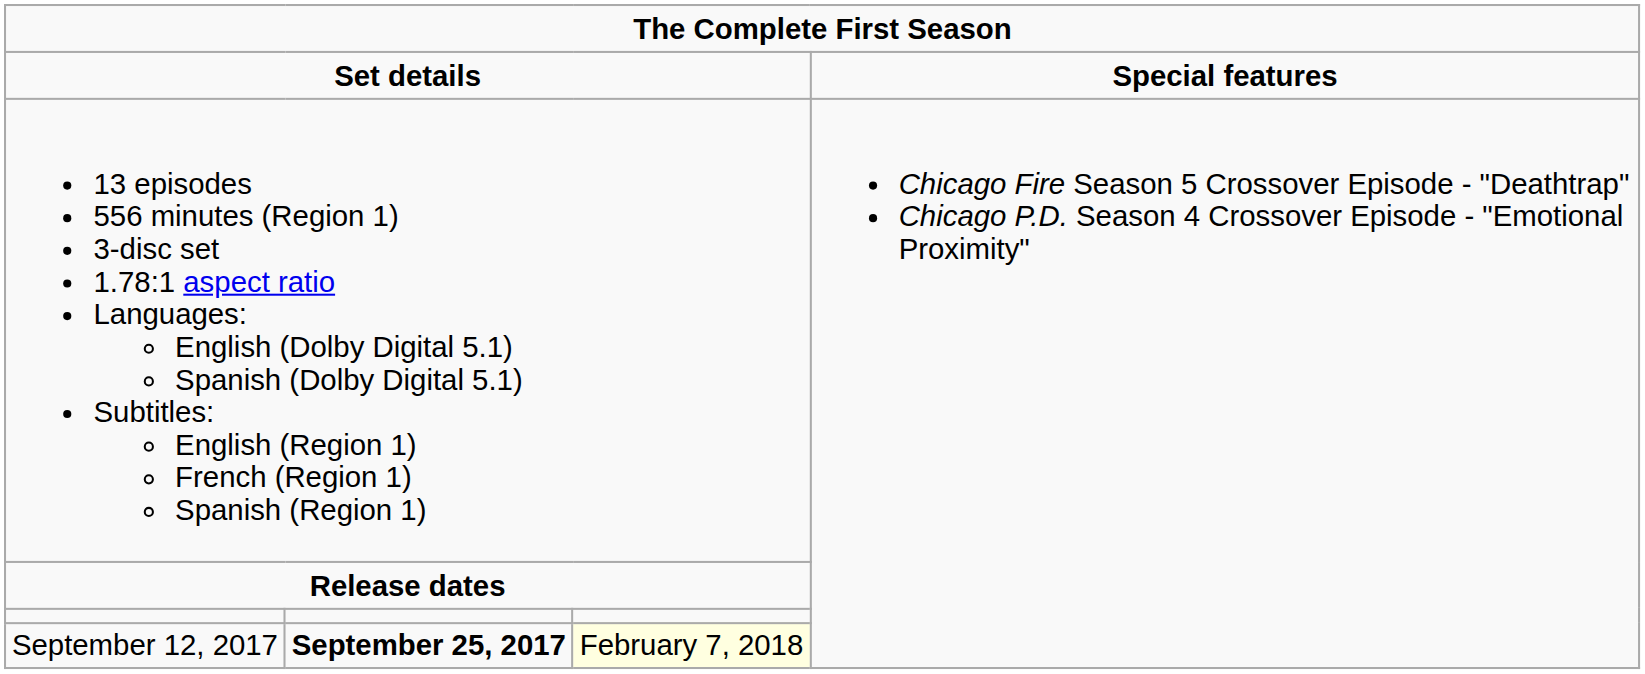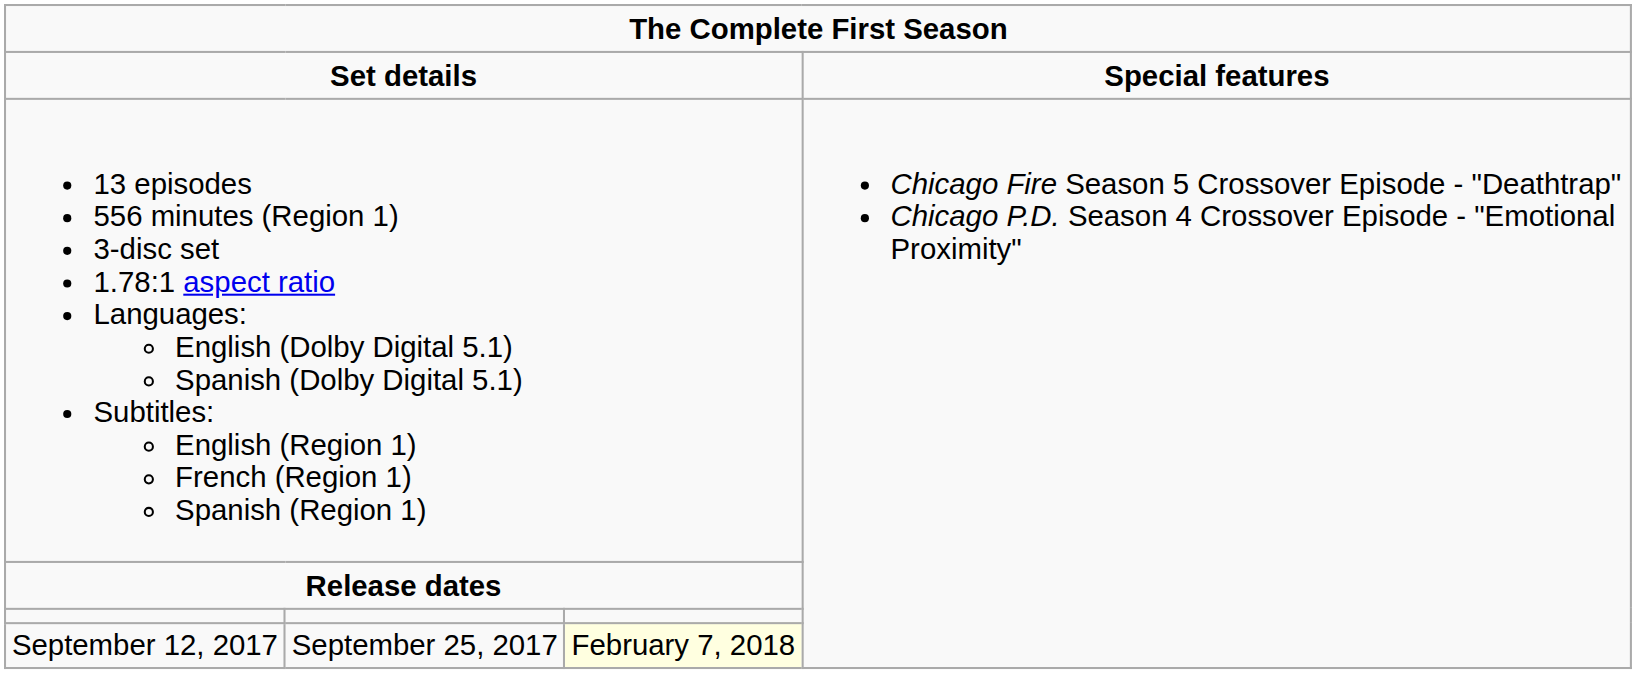September 12, 2017 | column 2: bold -> normal
